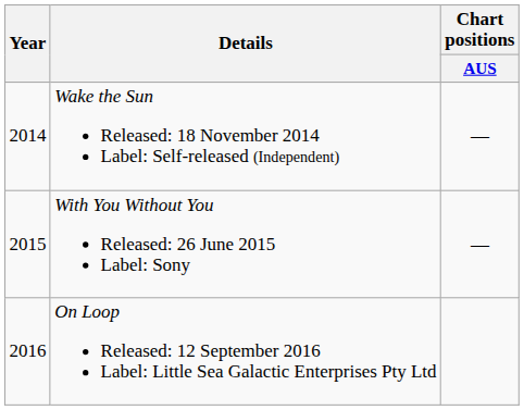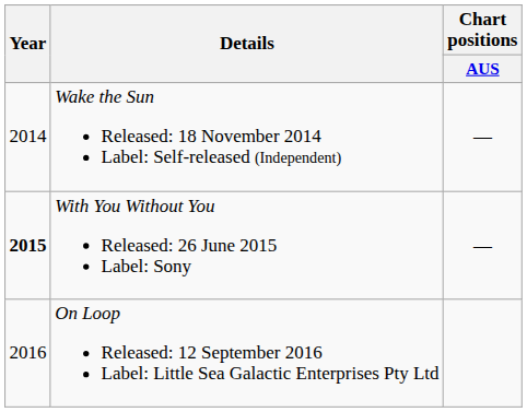With You Without You Released: 26 June 2015 Label: Sony | Year: normal -> bold
